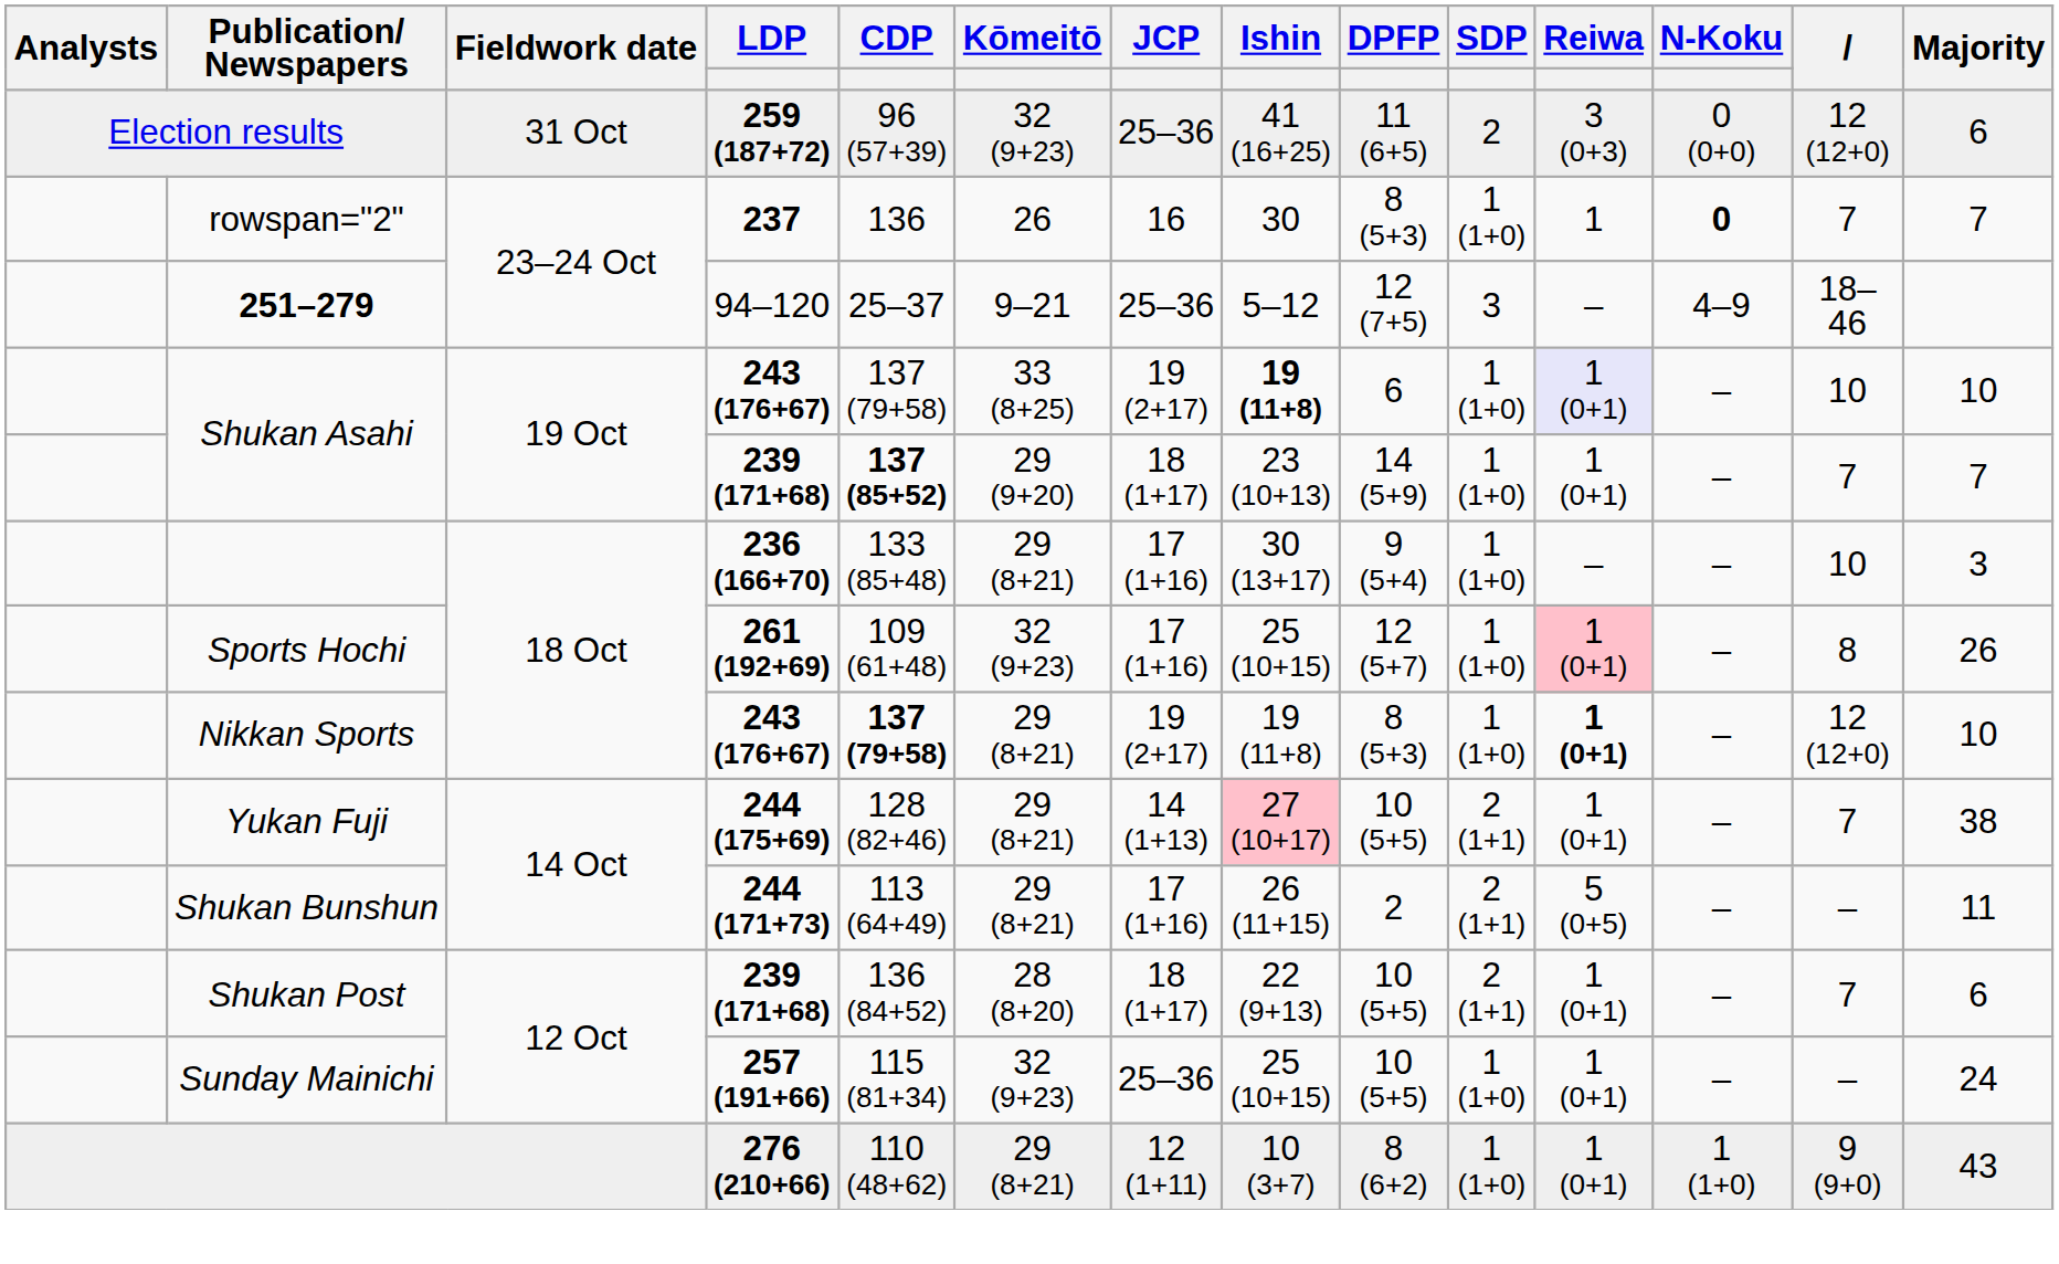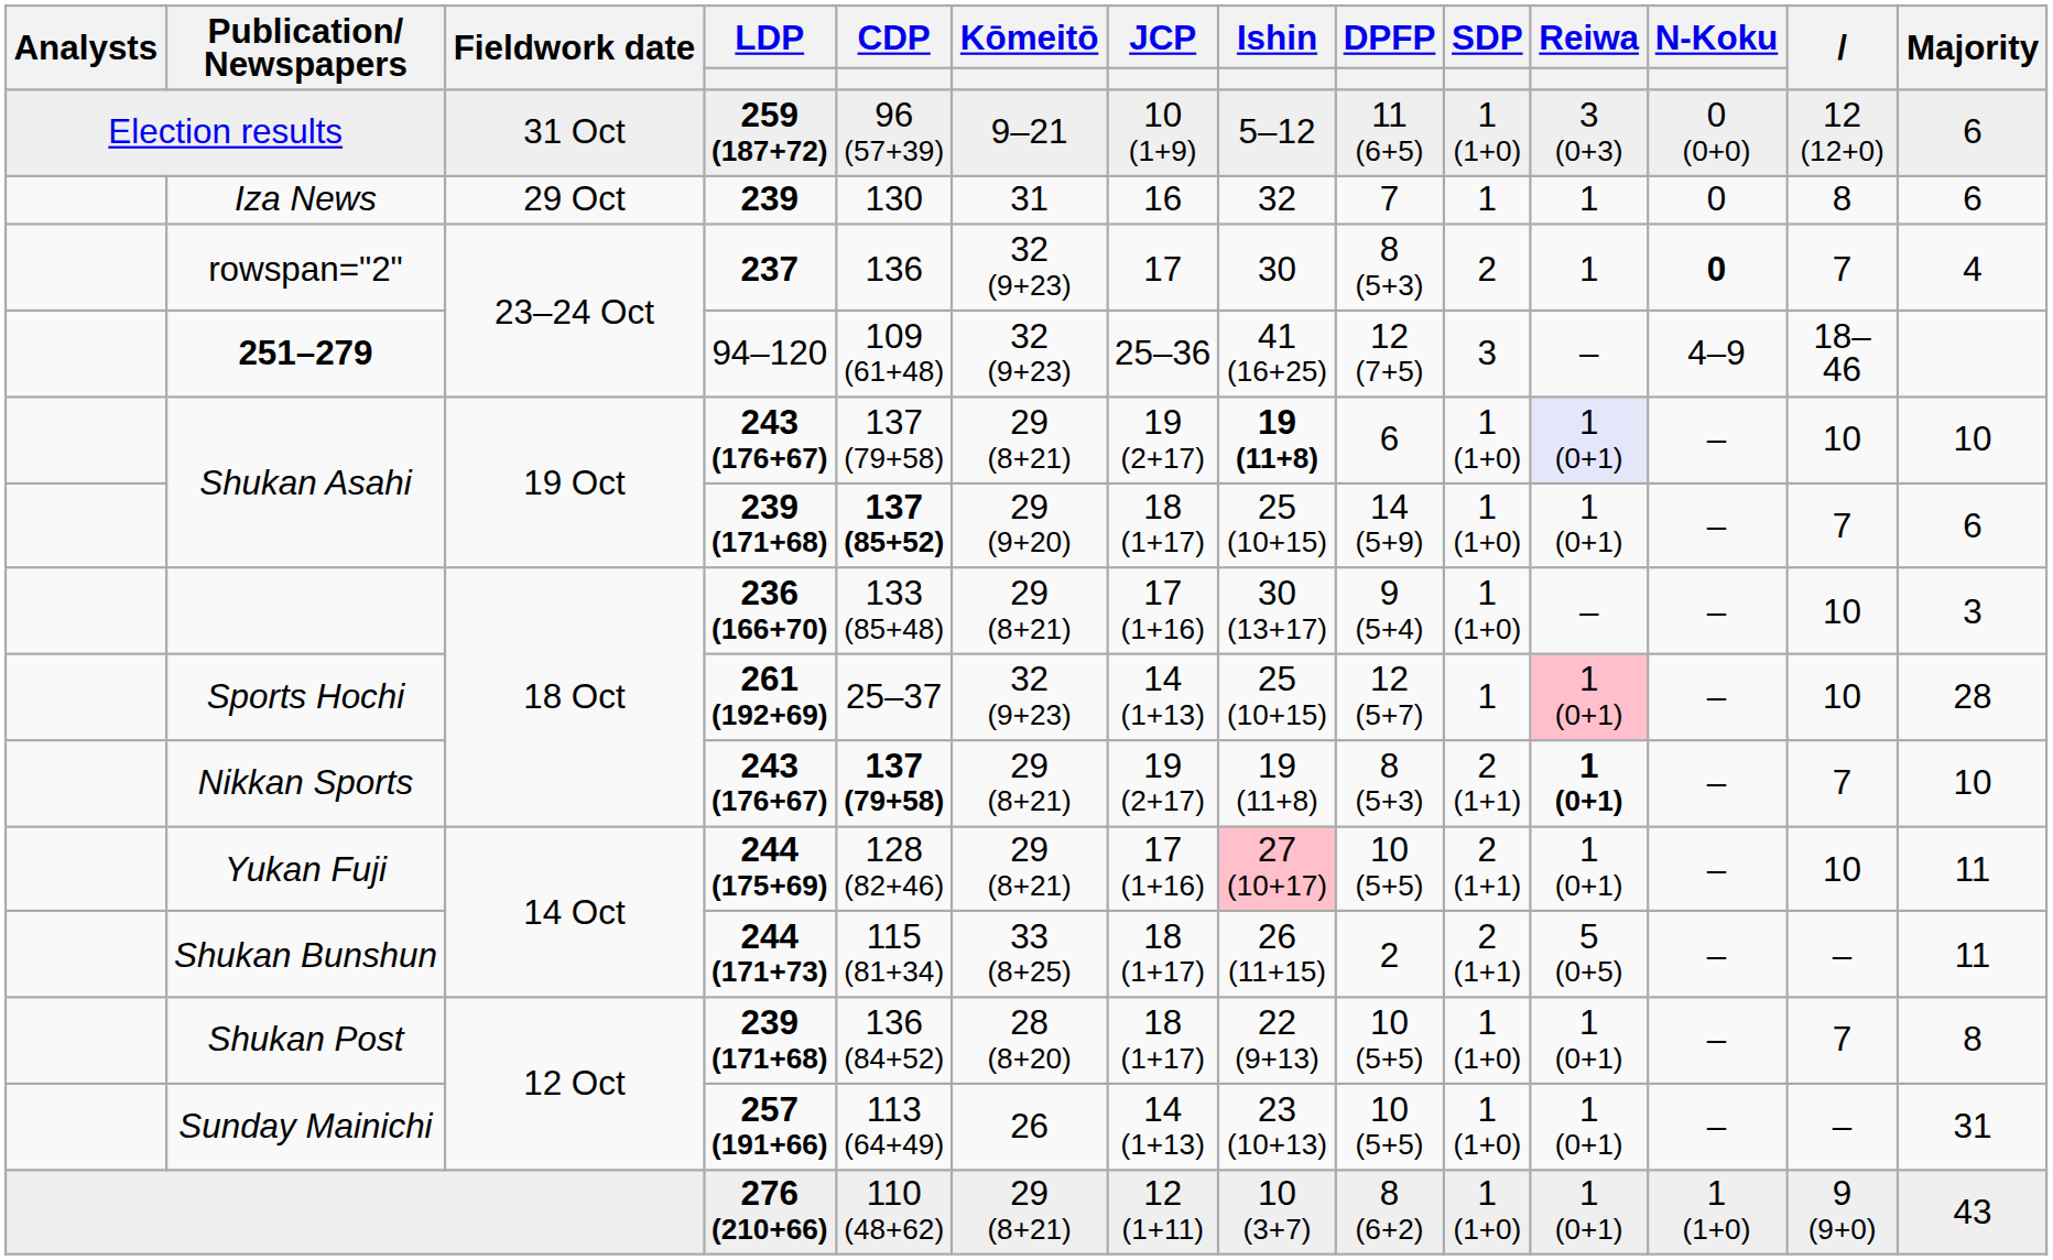Election results | Kōmeitō: 32 (9+23) -> 9–21
Election results | JCP: 25–36 -> 10 (1+9)
Election results | Ishin: 41 (16+25) -> 5–12
Election results | SDP: 2 -> 1 (1+0)
+ row: Iza News | 29 Oct | 239 | 130 | 31 | 16 | 32 | 7 | 1 | 1 | 0 | 8 | 6
rowspan="2" | Kōmeitō: 26 -> 32 (9+23)
rowspan="2" | JCP: 16 -> 17
rowspan="2" | SDP: 1 (1+0) -> 2
rowspan="2" | Majority: 7 -> 4
251–279 | CDP: 25–37 -> 109 (61+48)
251–279 | Kōmeitō: 9–21 -> 32 (9+23)
251–279 | Ishin: 5–12 -> 41 (16+25)
Shukan Asahi / 243 (176+67) | Kōmeitō: 33 (8+25) -> 29 (8+21)
Shukan Asahi / 239 (171+68) | Ishin: 23 (10+13) -> 25 (10+15)
Shukan Asahi / 239 (171+68) | Majority: 7 -> 6
Sports Hochi | CDP: 109 (61+48) -> 25–37
Sports Hochi | JCP: 17 (1+16) -> 14 (1+13)
Sports Hochi | SDP: 1 (1+0) -> 1
Sports Hochi | column 13: 8 -> 10
Sports Hochi | Majority: 26 -> 28
Nikkan Sports | SDP: 1 (1+0) -> 2 (1+1)
Nikkan Sports | column 13: 12 (12+0) -> 7
Yukan Fuji | JCP: 14 (1+13) -> 17 (1+16)
Yukan Fuji | column 13: 7 -> 10
Yukan Fuji | Majority: 38 -> 11
Shukan Bunshun | CDP: 113 (64+49) -> 115 (81+34)
Shukan Bunshun | Kōmeitō: 29 (8+21) -> 33 (8+25)
Shukan Bunshun | JCP: 17 (1+16) -> 18 (1+17)
Shukan Post | SDP: 2 (1+1) -> 1 (1+0)
Shukan Post | Majority: 6 -> 8
Sunday Mainichi | CDP: 115 (81+34) -> 113 (64+49)
Sunday Mainichi | Kōmeitō: 32 (9+23) -> 26
Sunday Mainichi | JCP: 25–36 -> 14 (1+13)
Sunday Mainichi | Ishin: 25 (10+15) -> 23 (10+13)
Sunday Mainichi | Majority: 24 -> 31
